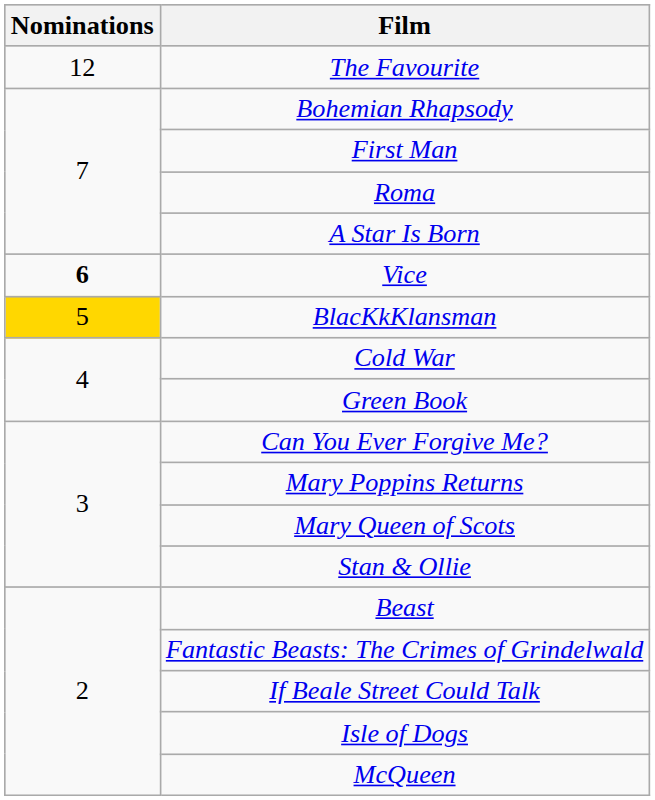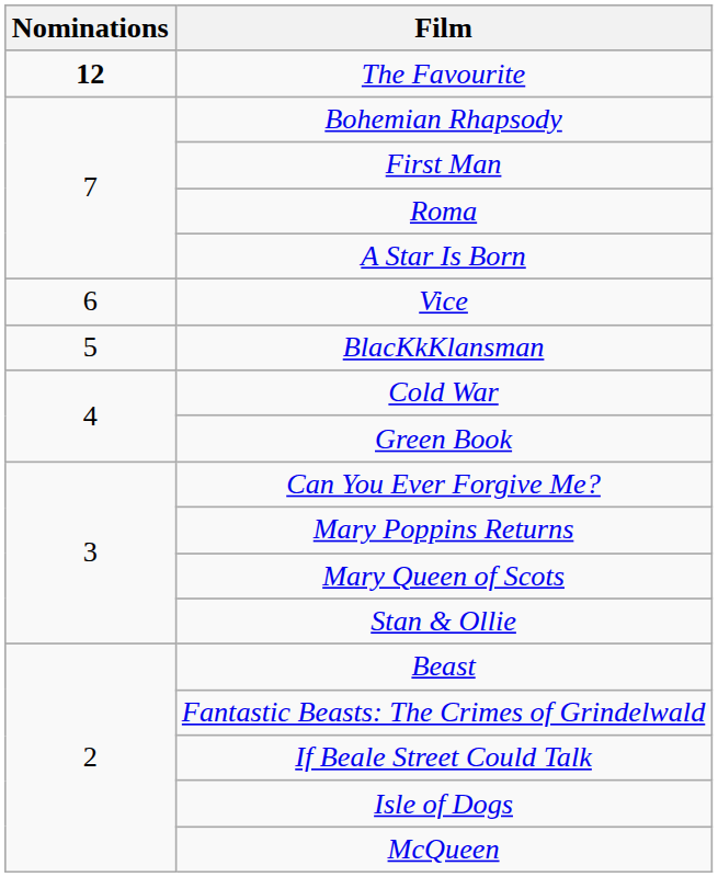The Favourite | Nominations: normal -> bold
Vice | Nominations: bold -> normal
BlacKkKlansman | Nominations: gold background -> no background
